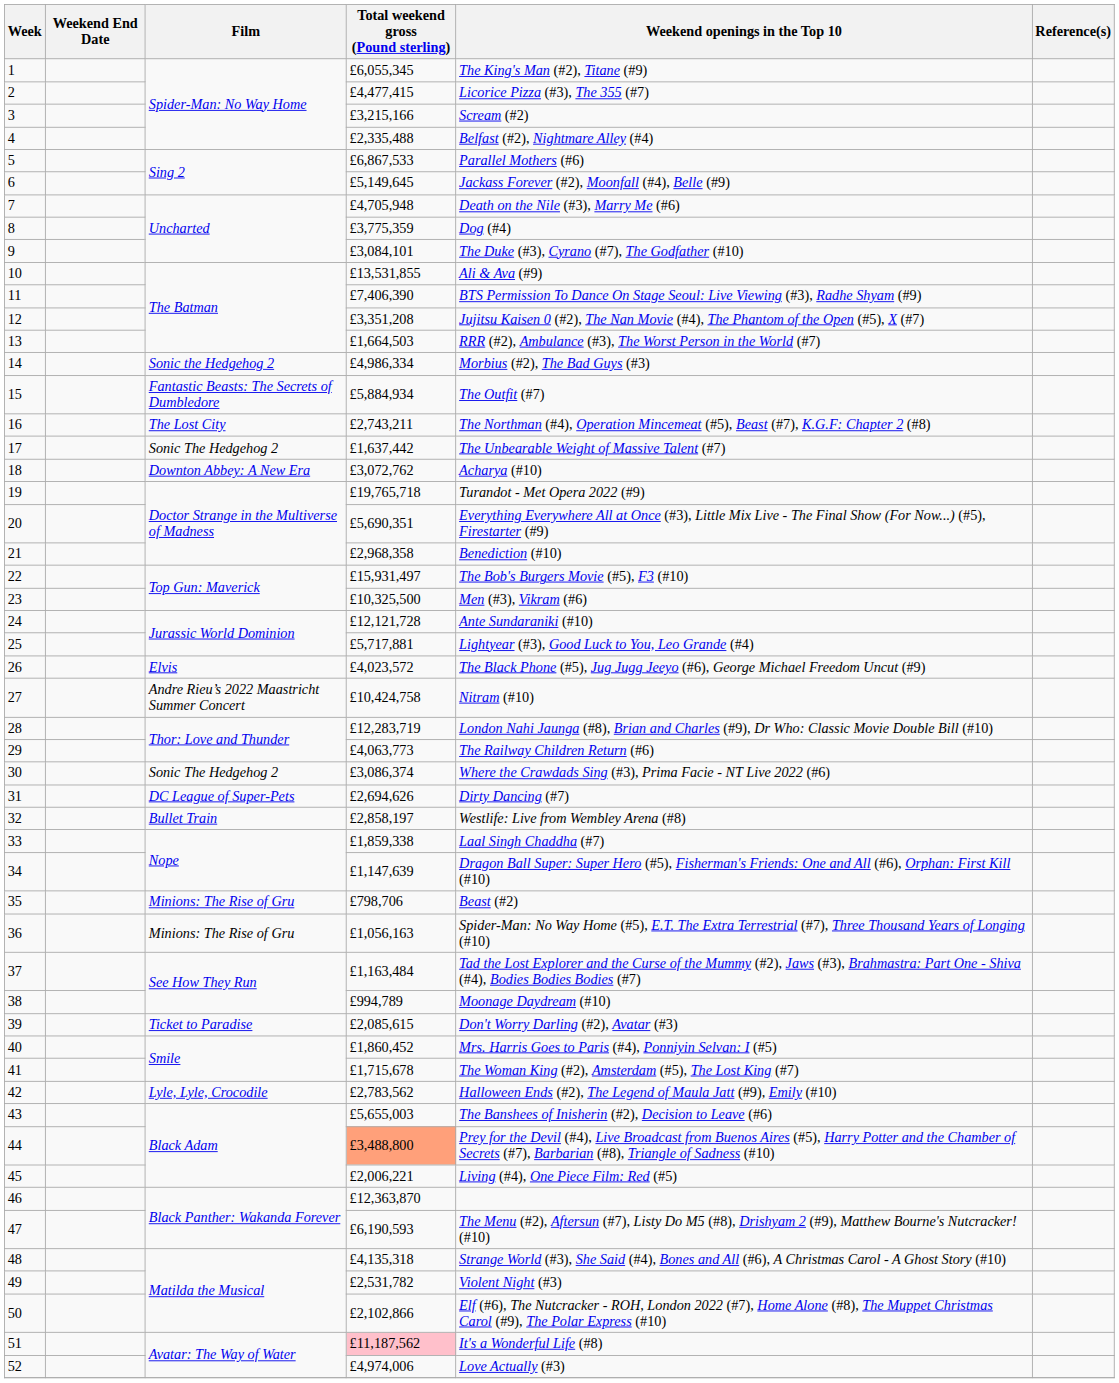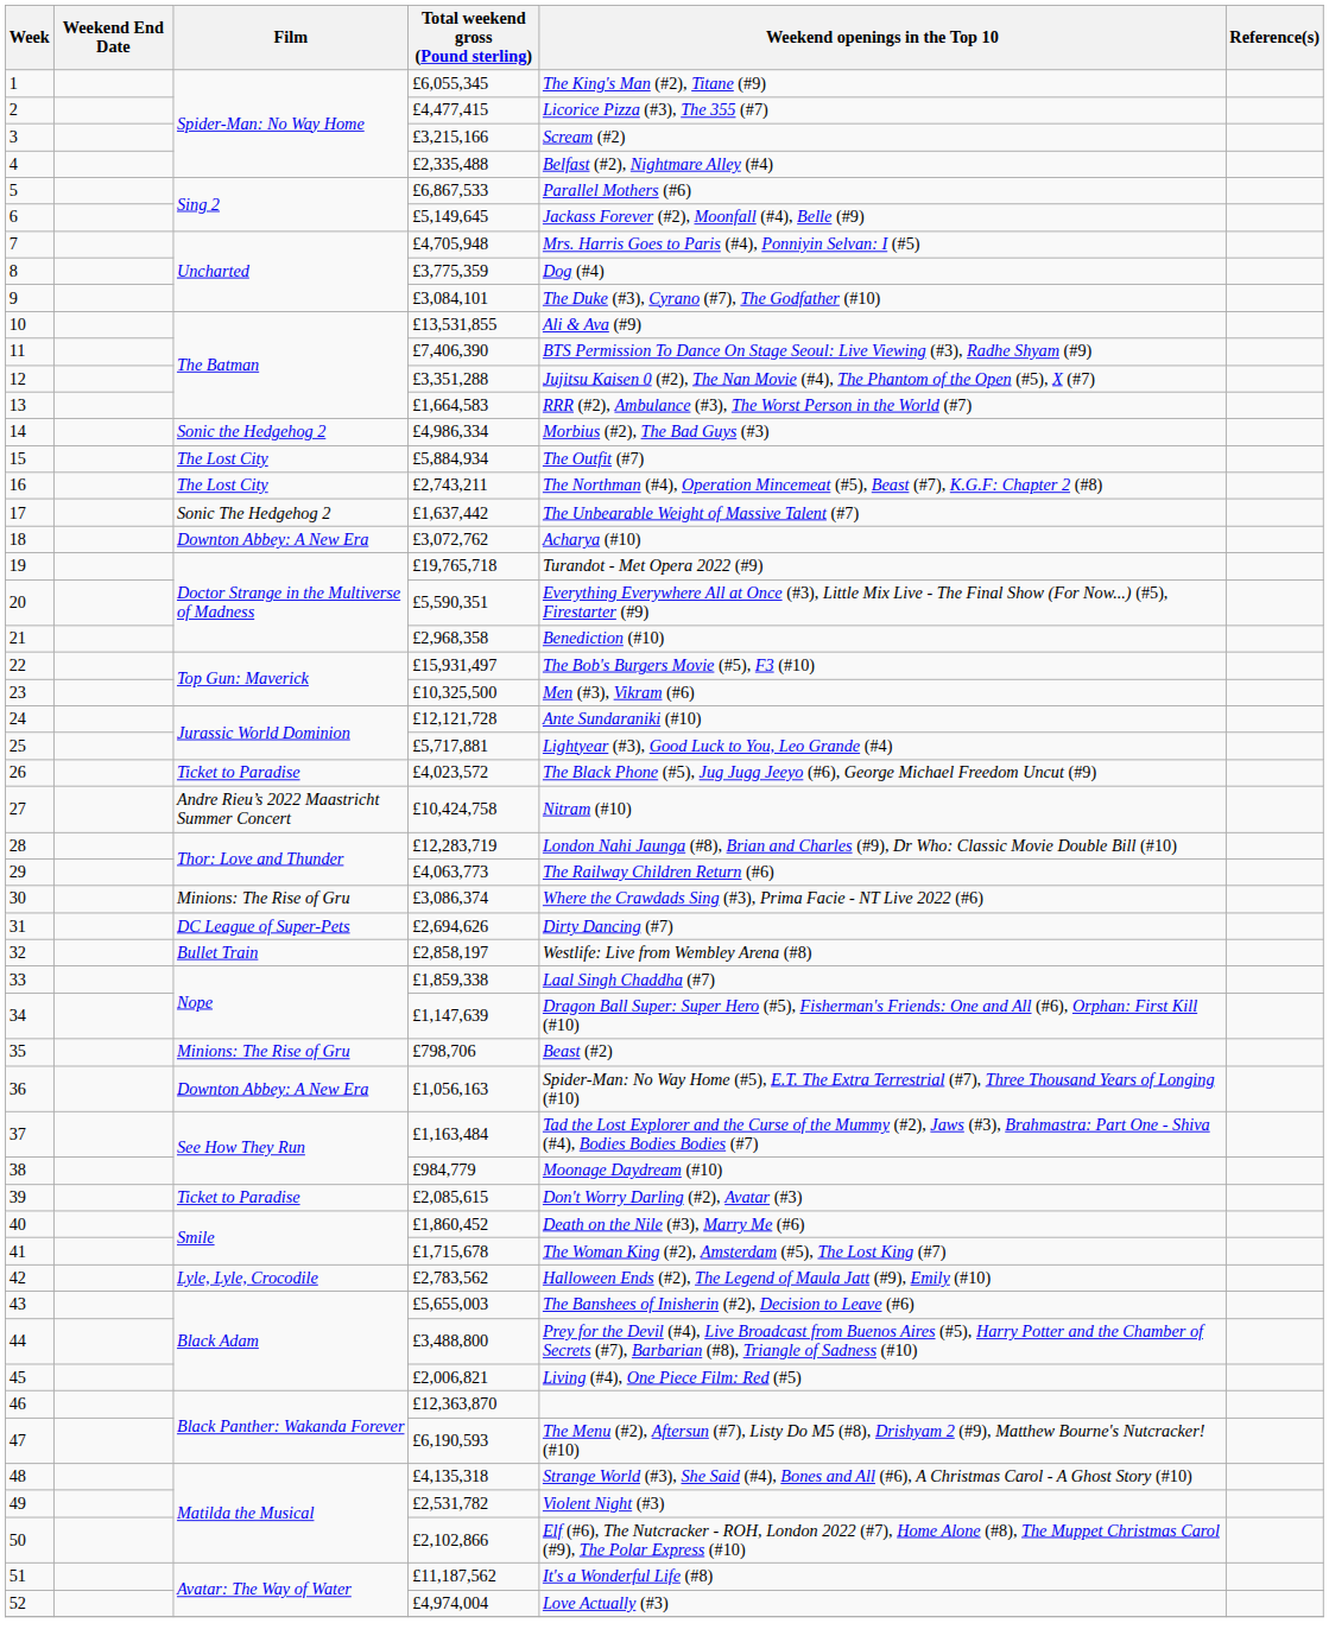7 | Weekend openings in the Top 10: Death on the Nile (#3), Marry Me (#6) -> Mrs. Harris Goes to Paris (#4), Ponniyin Selvan: I (#5)
12 | Total weekend gross (Pound sterling): £3,351,208 -> £3,351,288
13 | Total weekend gross (Pound sterling): £1,664,503 -> £1,664,583
15 | Film: Fantastic Beasts: The Secrets of Dumbledore -> The Lost City
20 | Total weekend gross (Pound sterling): £5,690,351 -> £5,590,351
26 | Film: Elvis -> Ticket to Paradise
30 | Film: Sonic The Hedgehog 2 -> Minions: The Rise of Gru
36 | Film: Minions: The Rise of Gru -> Downton Abbey: A New Era
38 | Total weekend gross (Pound sterling): £994,789 -> £984,779
40 | Weekend openings in the Top 10: Mrs. Harris Goes to Paris (#4), Ponniyin Selvan: I (#5) -> Death on the Nile (#3), Marry Me (#6)
44 | Total weekend gross (Pound sterling): lightsalmon background -> no background
45 | Total weekend gross (Pound sterling): £2,006,221 -> £2,006,821
51 | Total weekend gross (Pound sterling): pink background -> no background
52 | Total weekend gross (Pound sterling): £4,974,006 -> £4,974,004
